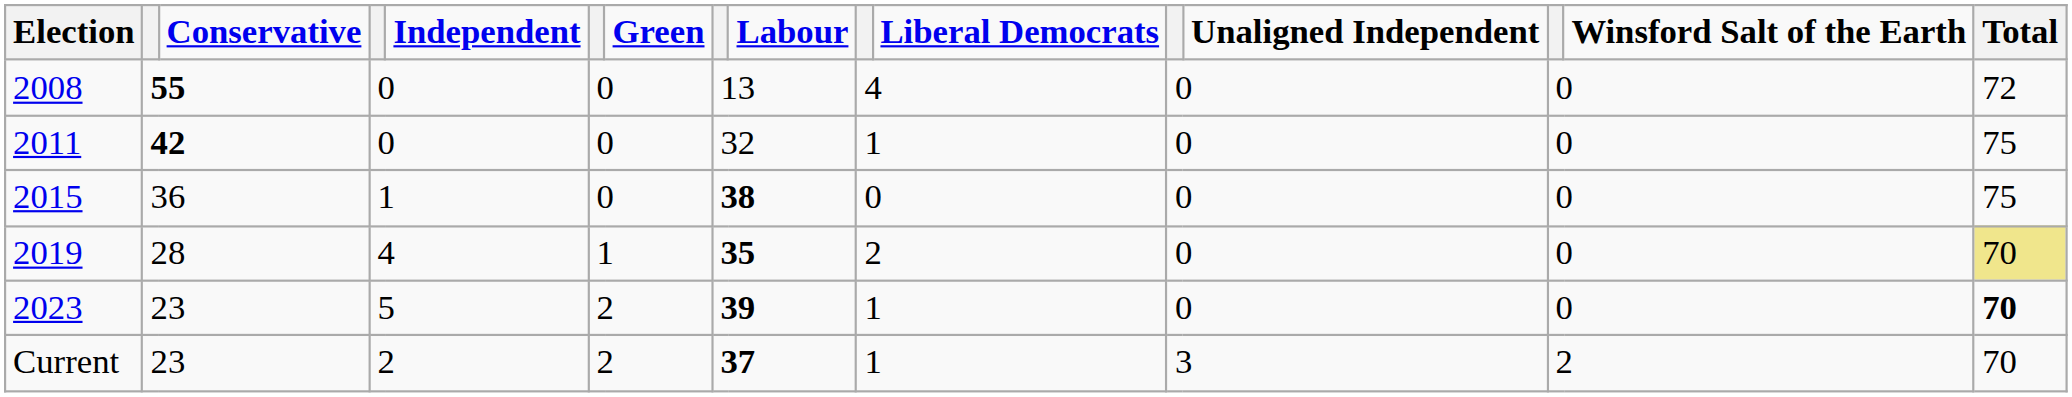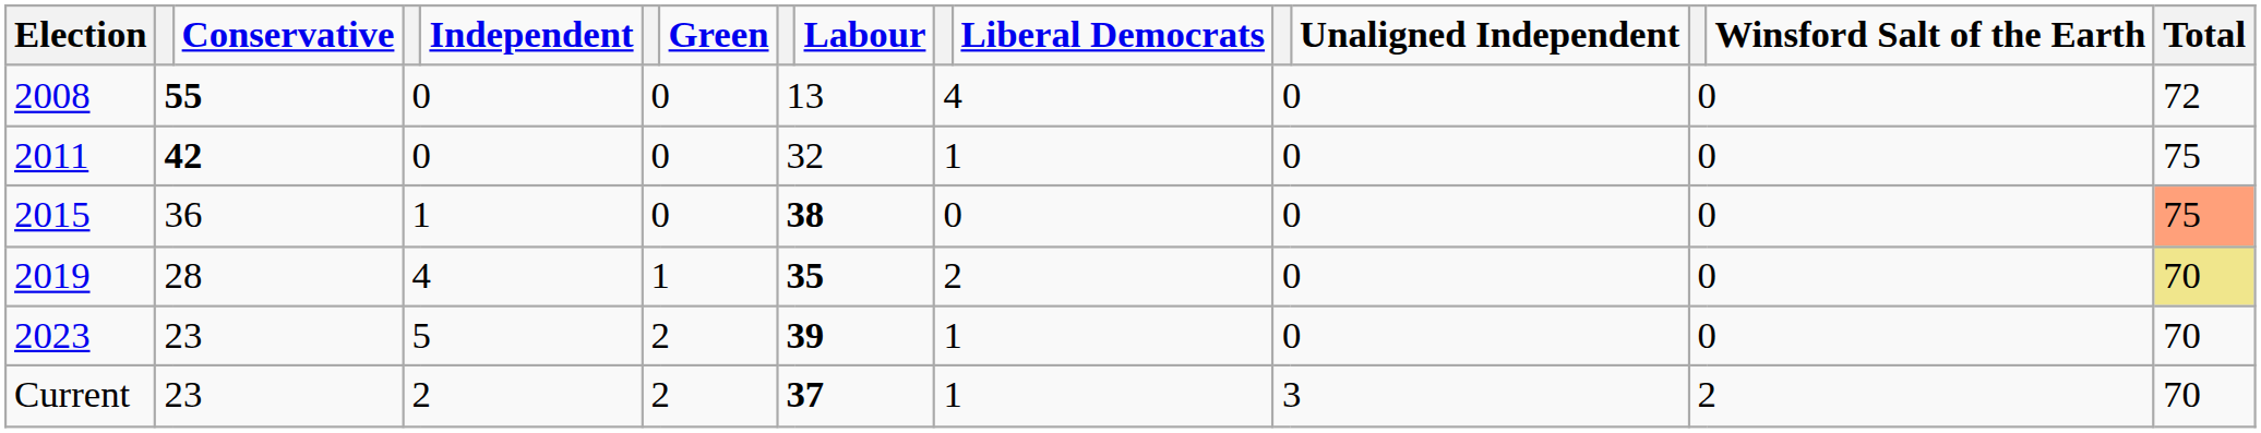2015 | Total: no background -> lightsalmon background
2023 | Total: bold -> normal
